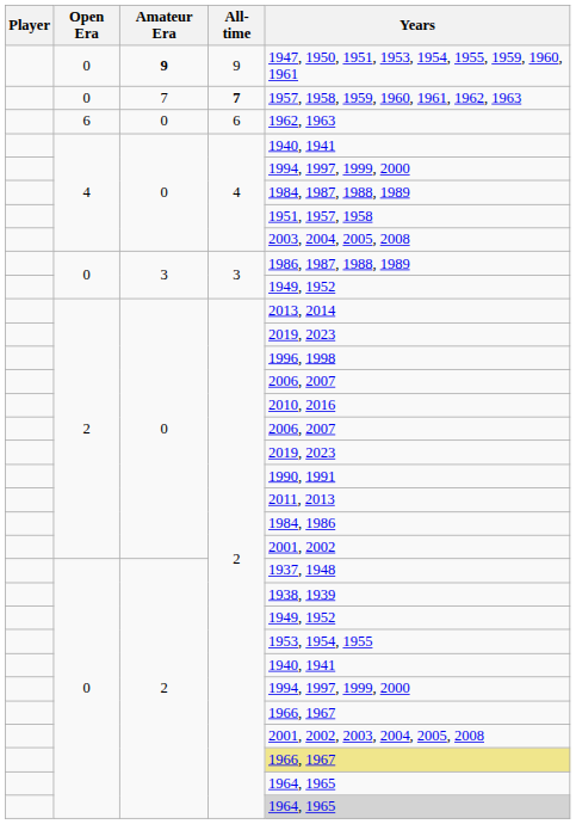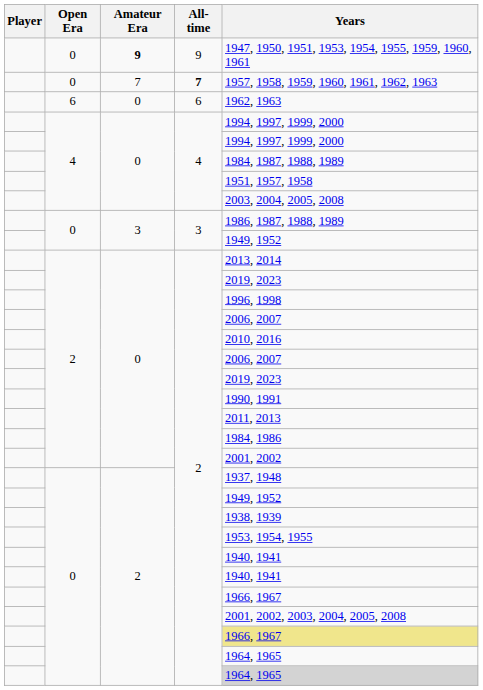row 5 | Years: 1940, 1941 -> 1994, 1997, 1999, 2000
row 24 | Years: 1938, 1939 -> 1949, 1952
row 25 | Years: 1949, 1952 -> 1938, 1939
row 28 | Years: 1994, 1997, 1999, 2000 -> 1940, 1941
